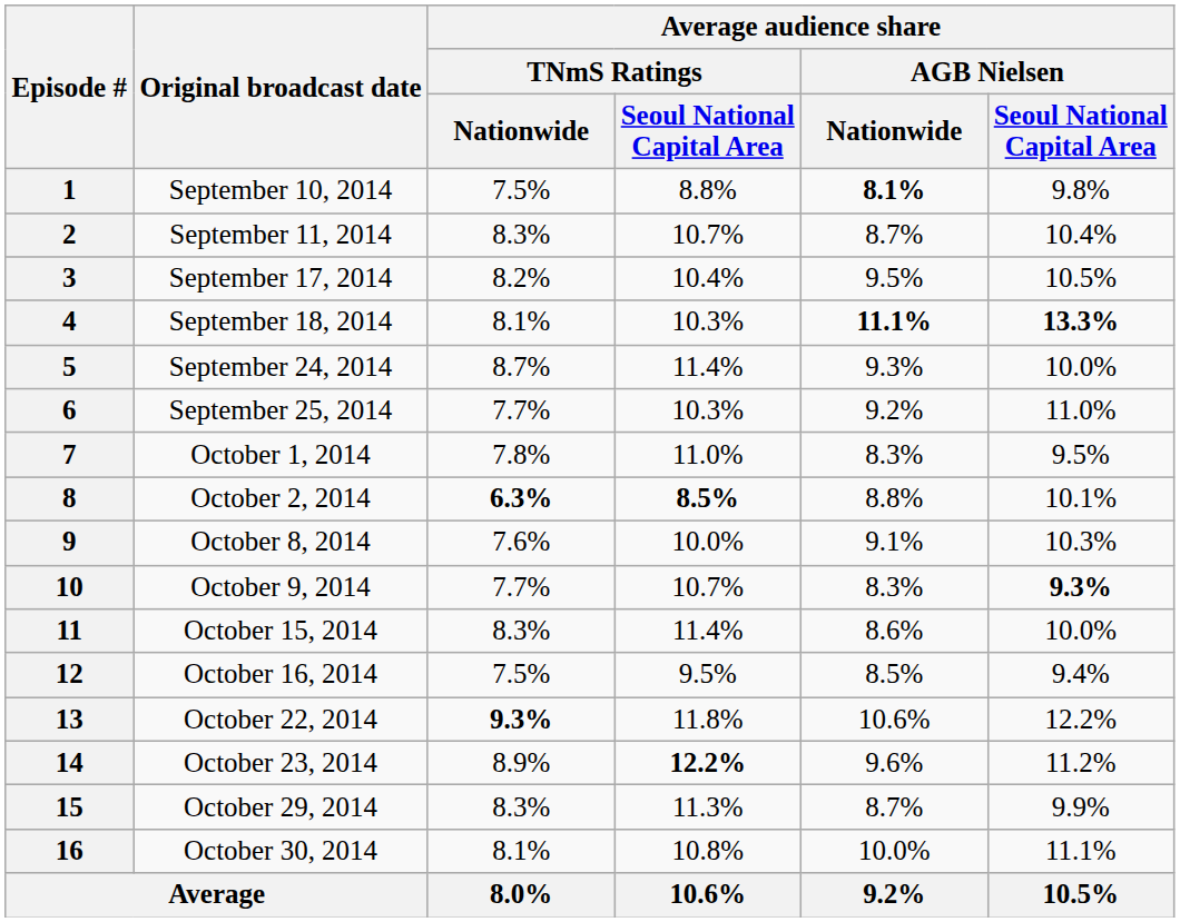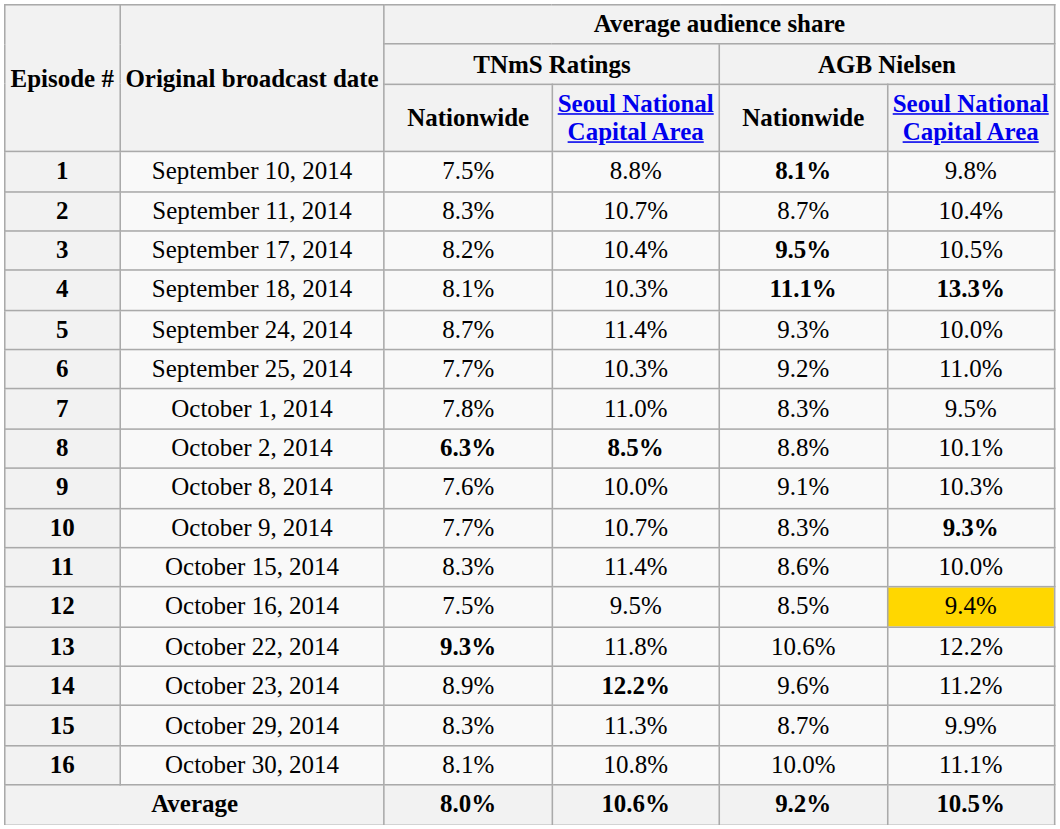3 | Average audience share / AGB Nielsen / Nationwide: normal -> bold
12 | column 6: no background -> gold background
